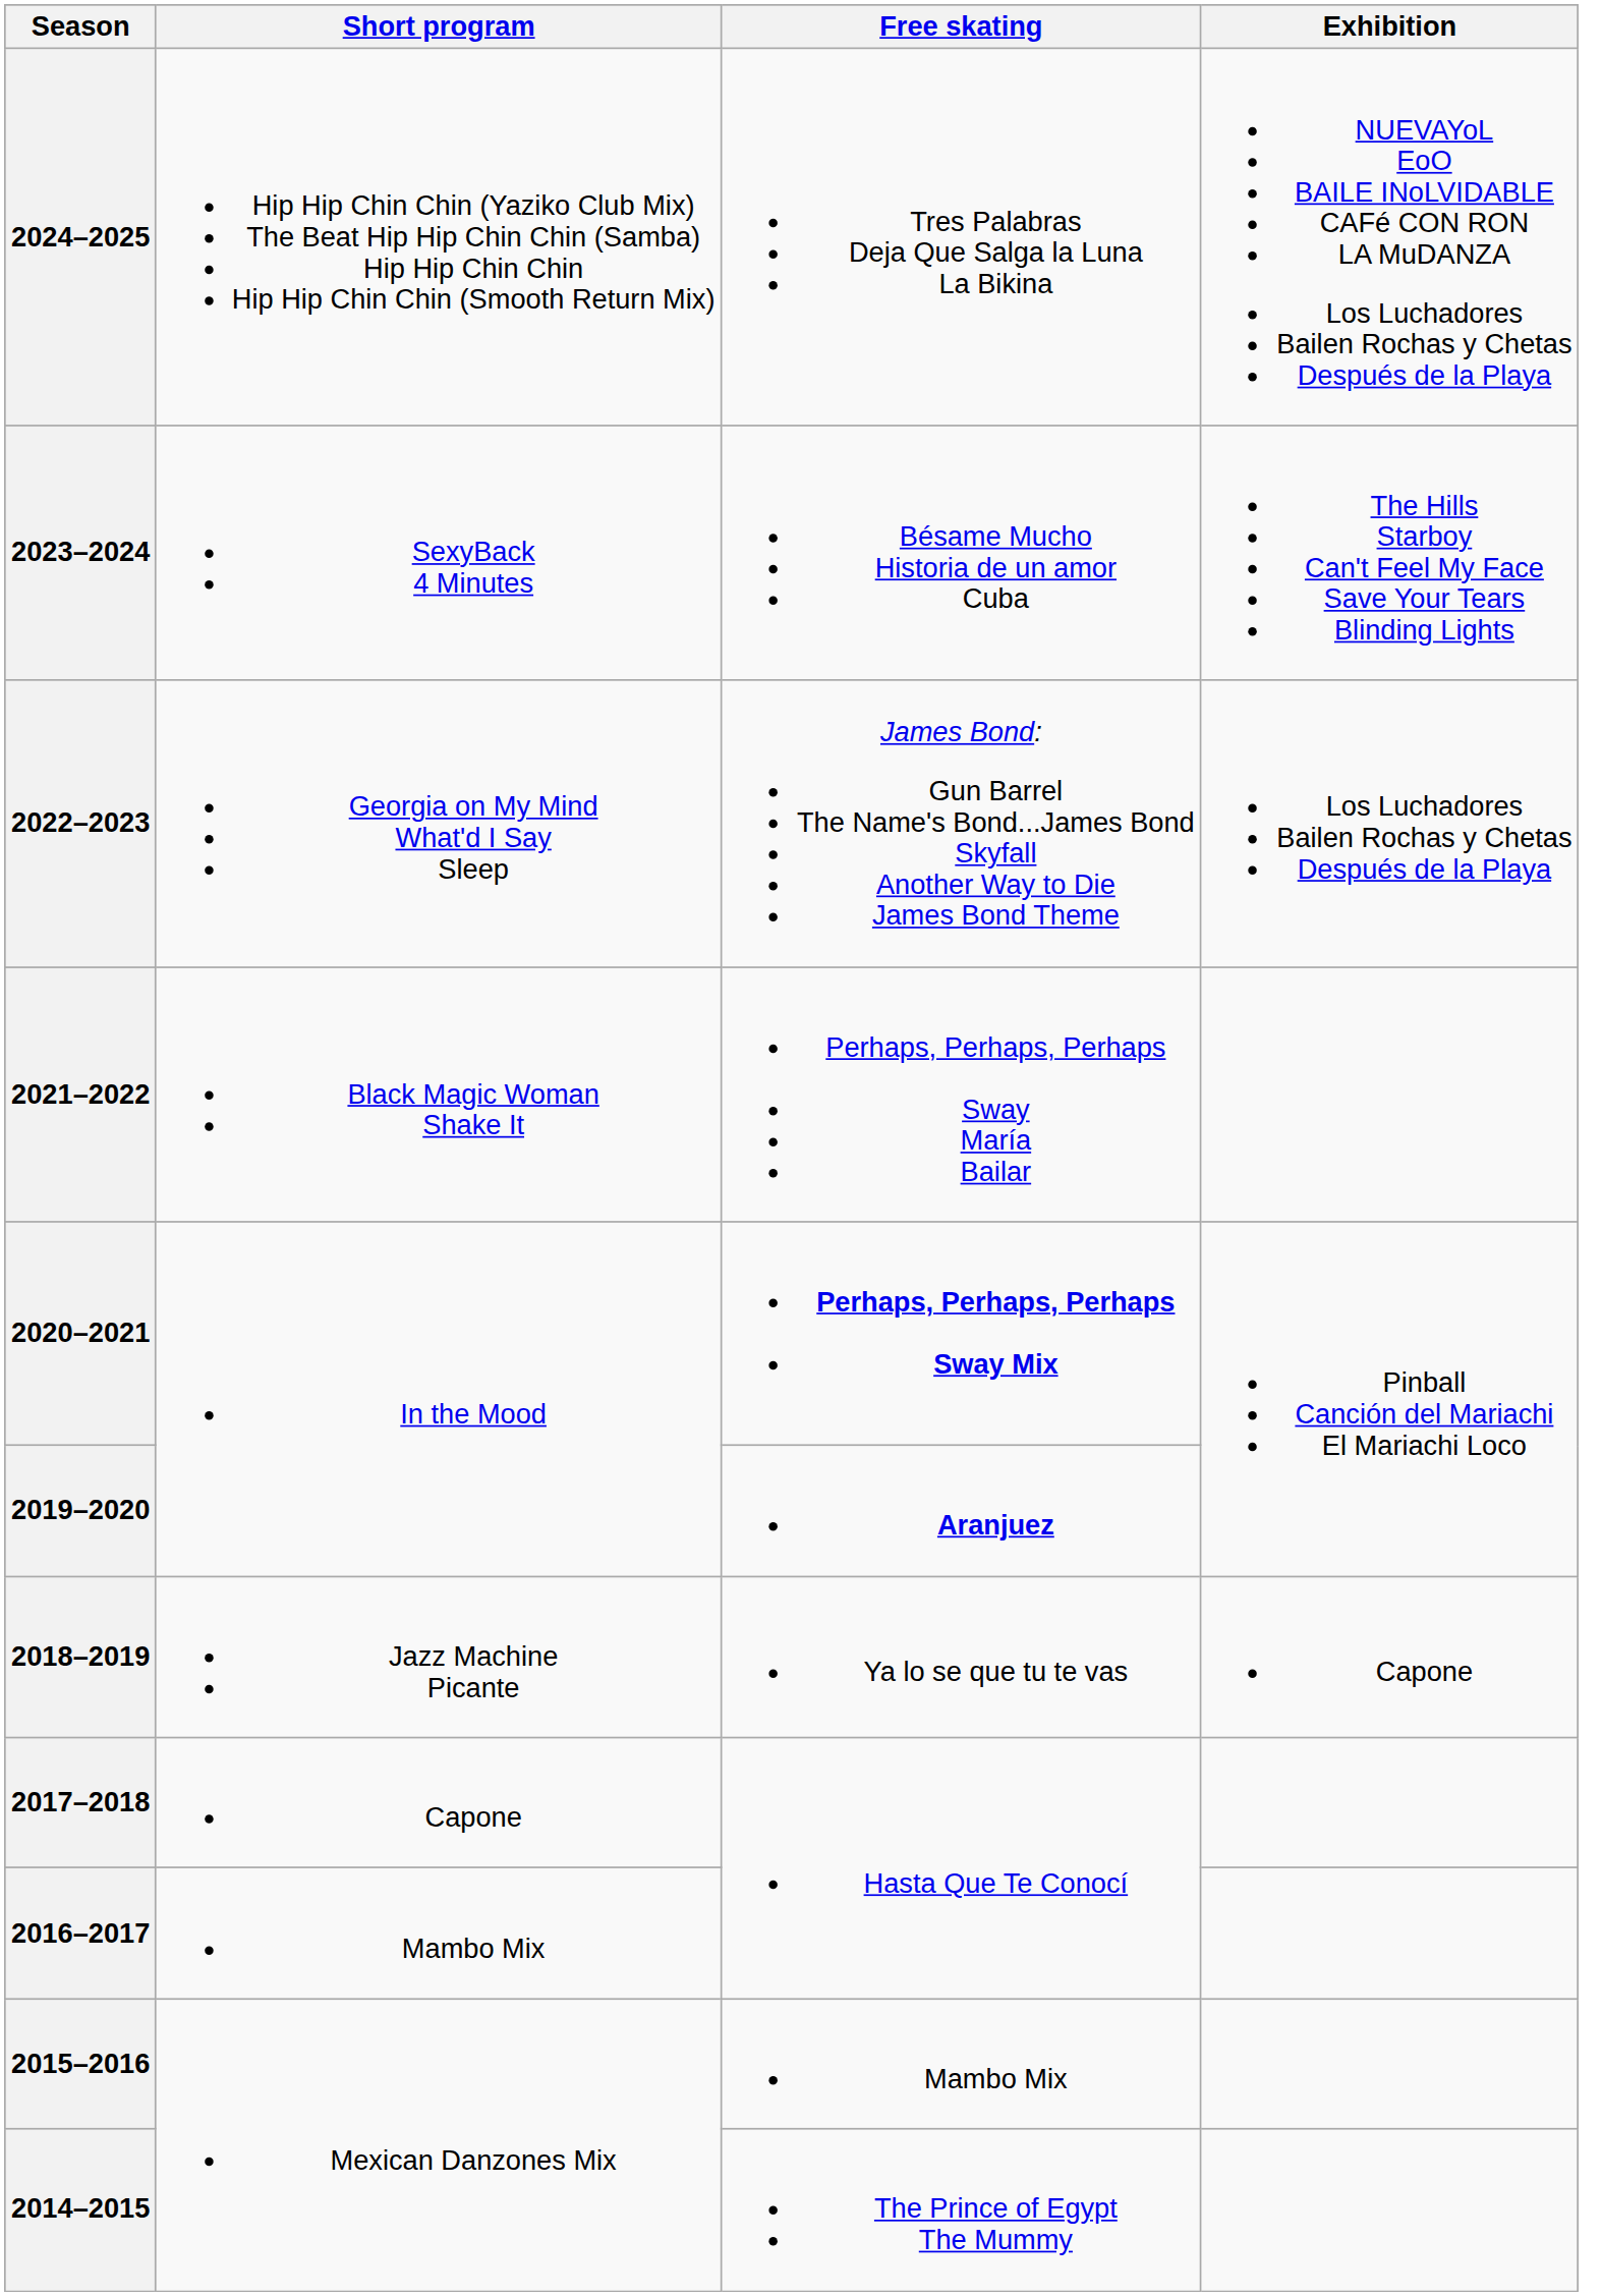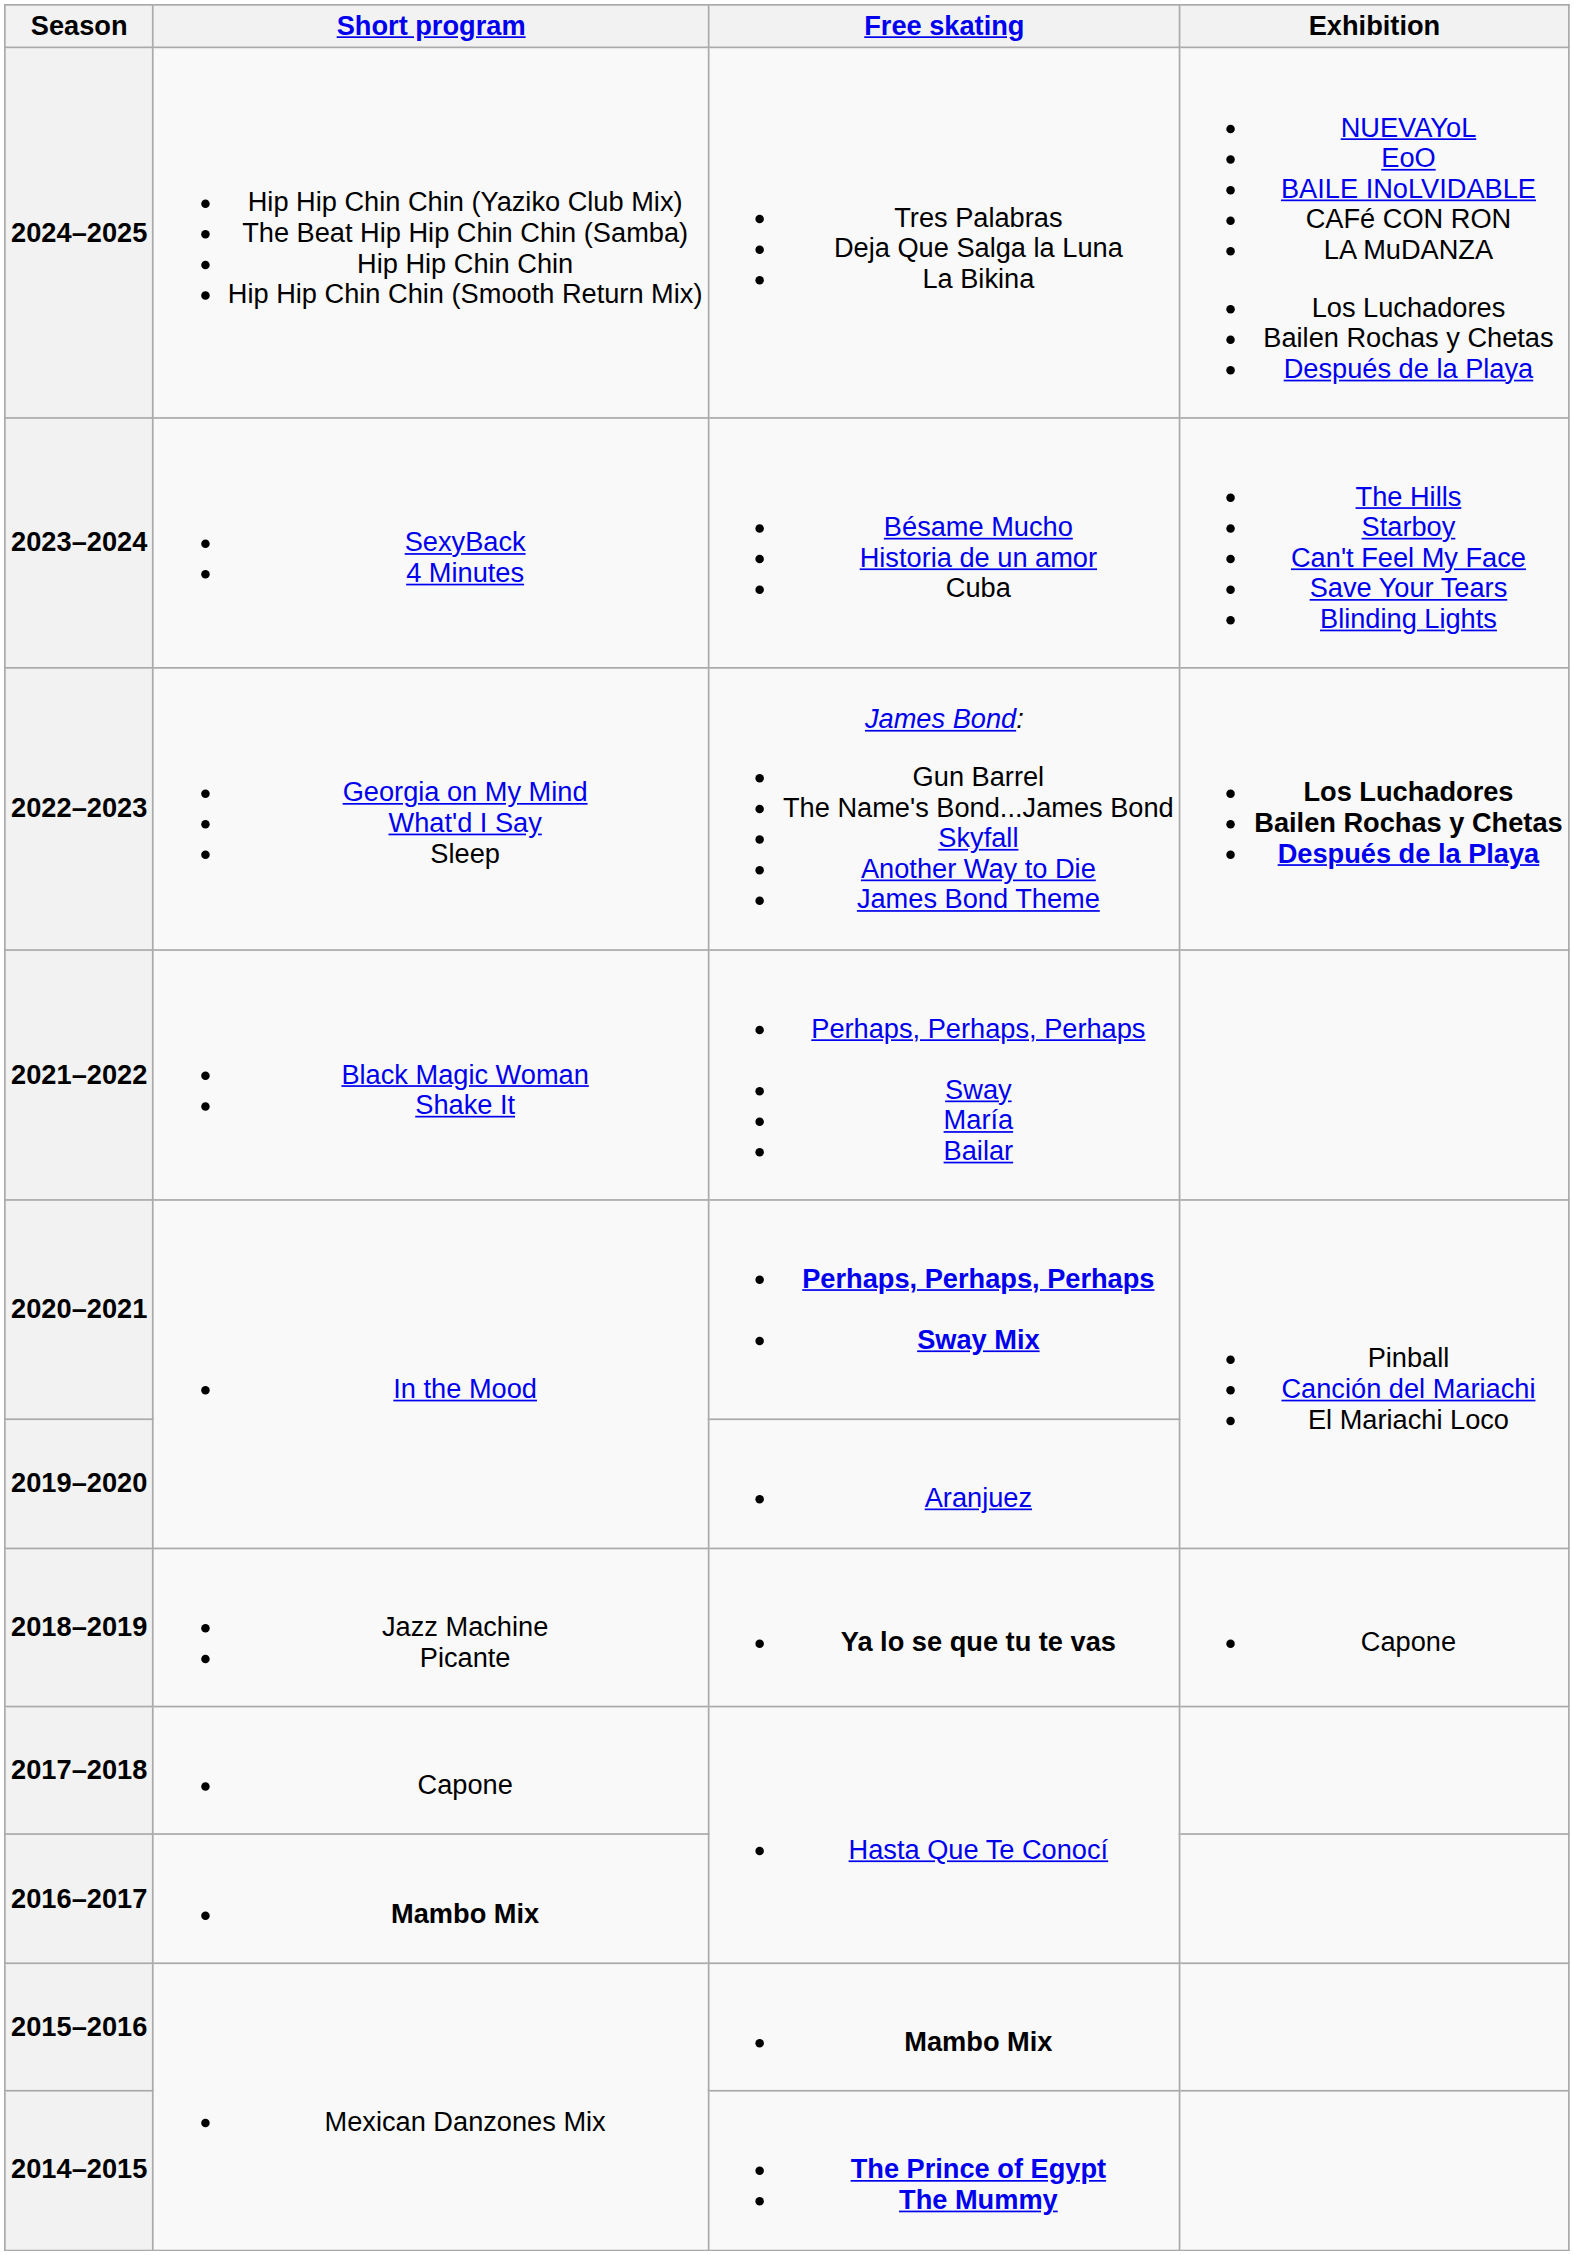2022–2023 | Exhibition: normal -> bold
2019–2020 | Free skating: bold -> normal
2018–2019 | Free skating: normal -> bold
2016–2017 | Short program: normal -> bold
2015–2016 | Free skating: normal -> bold
2014–2015 | Free skating: normal -> bold
